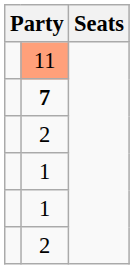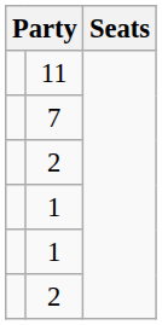11 | column 2: lightsalmon background -> no background
7 | column 2: bold -> normal
